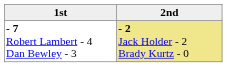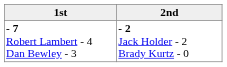- 7 Robert Lambert - 4 Dan Bewley - 3 | 2nd: khaki background -> no background
